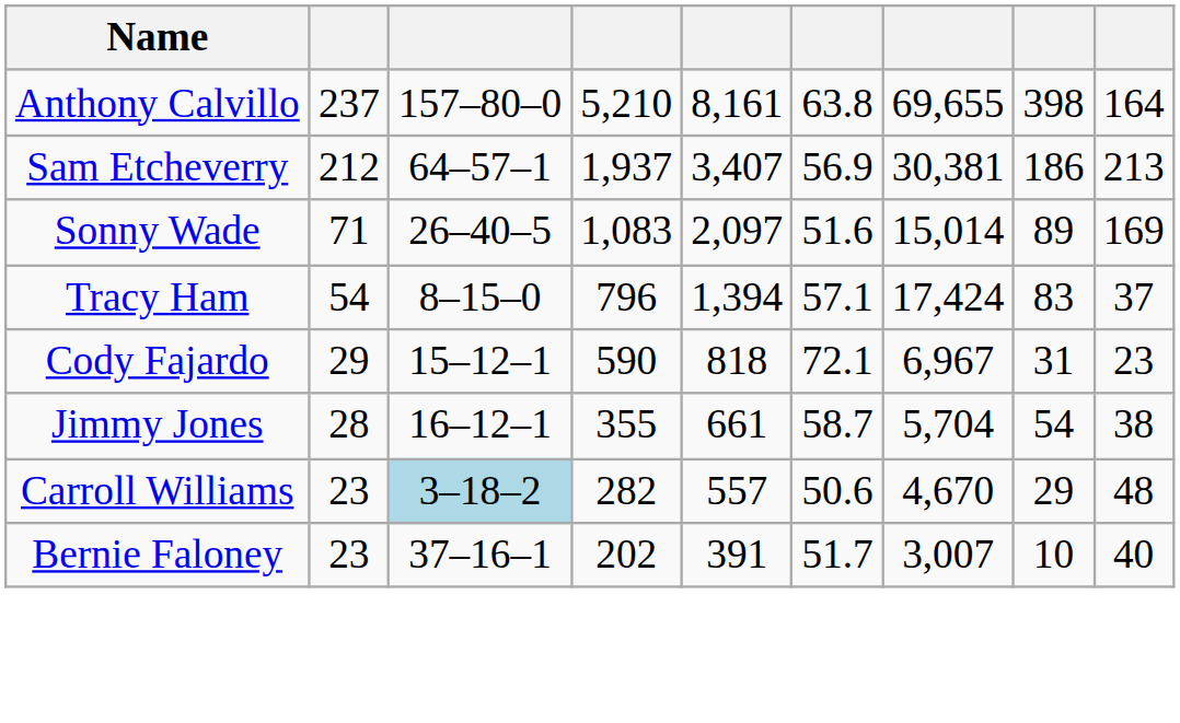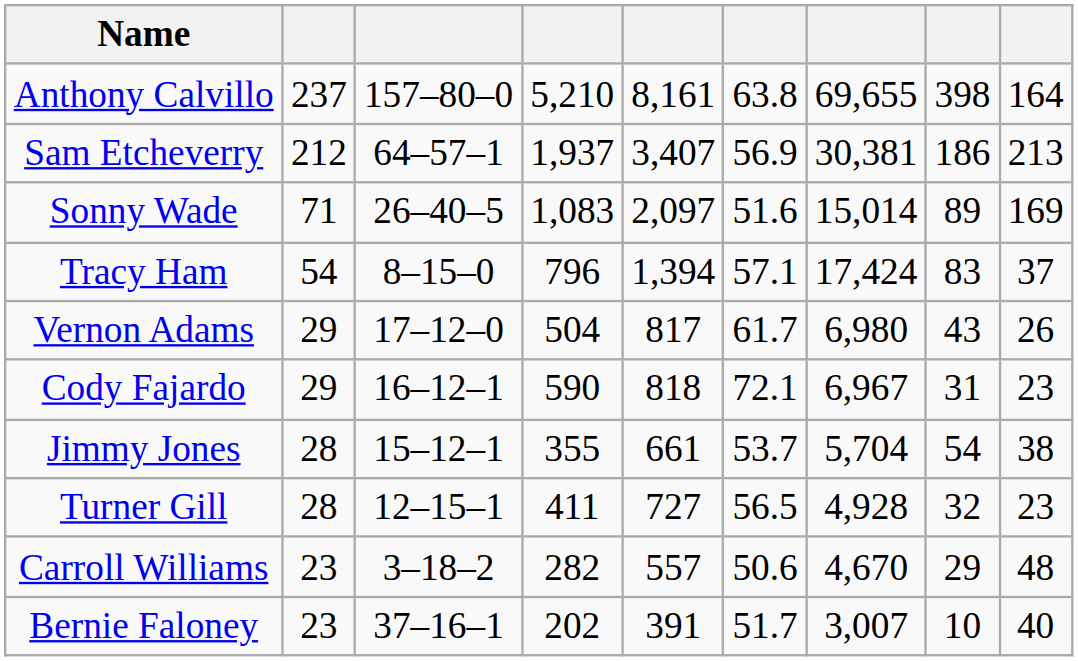+ row: Vernon Adams | 29 | 17–12–0 | 504 | 817 | 61.7 | 6,980 | 43 | 26
Cody Fajardo | column 3: 15–12–1 -> 16–12–1
Jimmy Jones | column 3: 16–12–1 -> 15–12–1
Jimmy Jones | column 6: 58.7 -> 53.7
+ row: Turner Gill | 28 | 12–15–1 | 411 | 727 | 56.5 | 4,928 | 32 | 23
Carroll Williams | column 3: lightblue background -> no background
